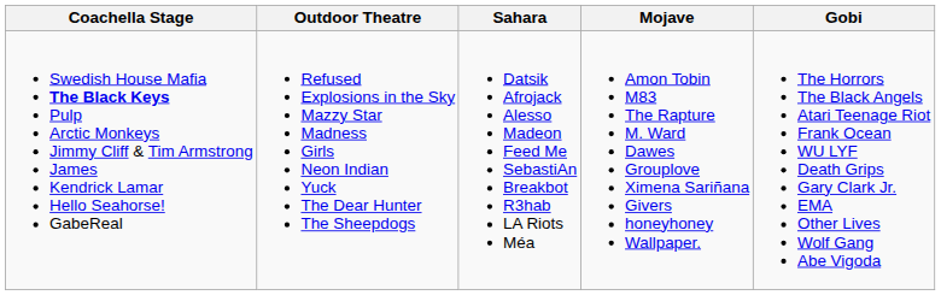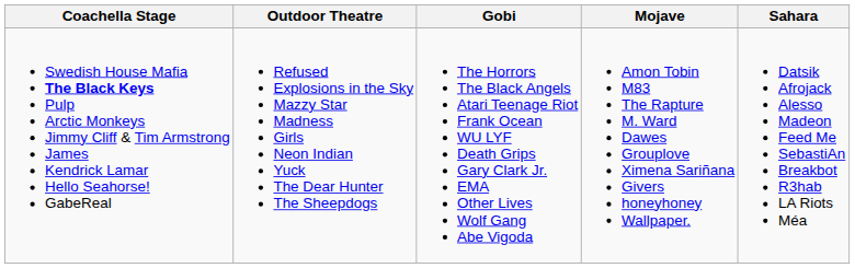columns swapped: Gobi <-> Sahara
